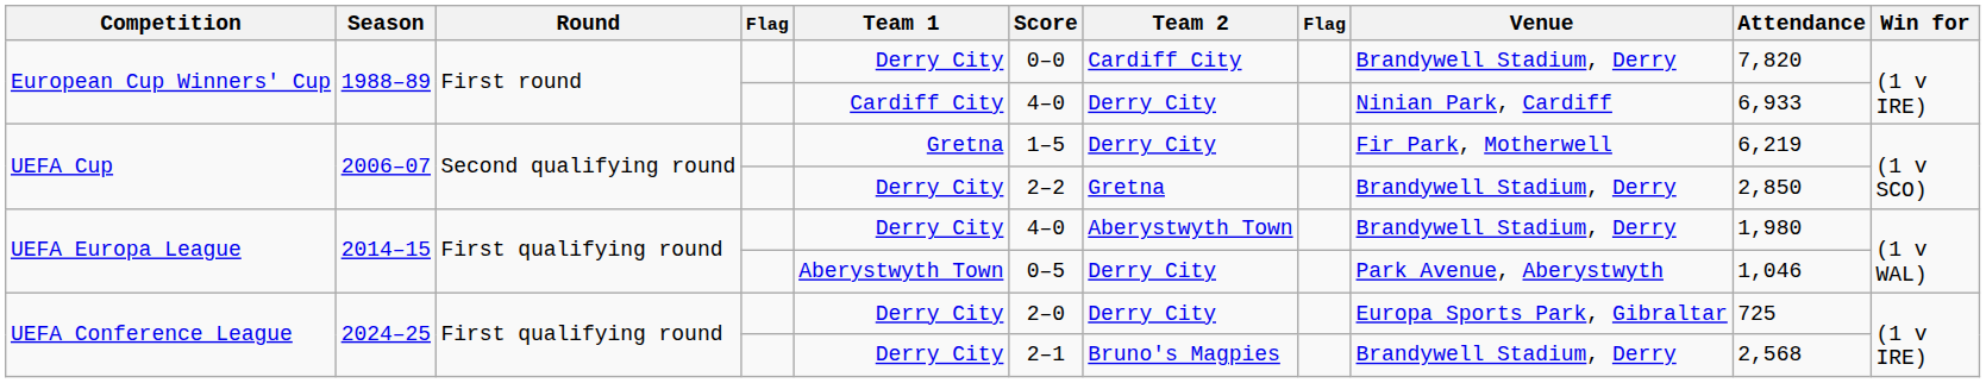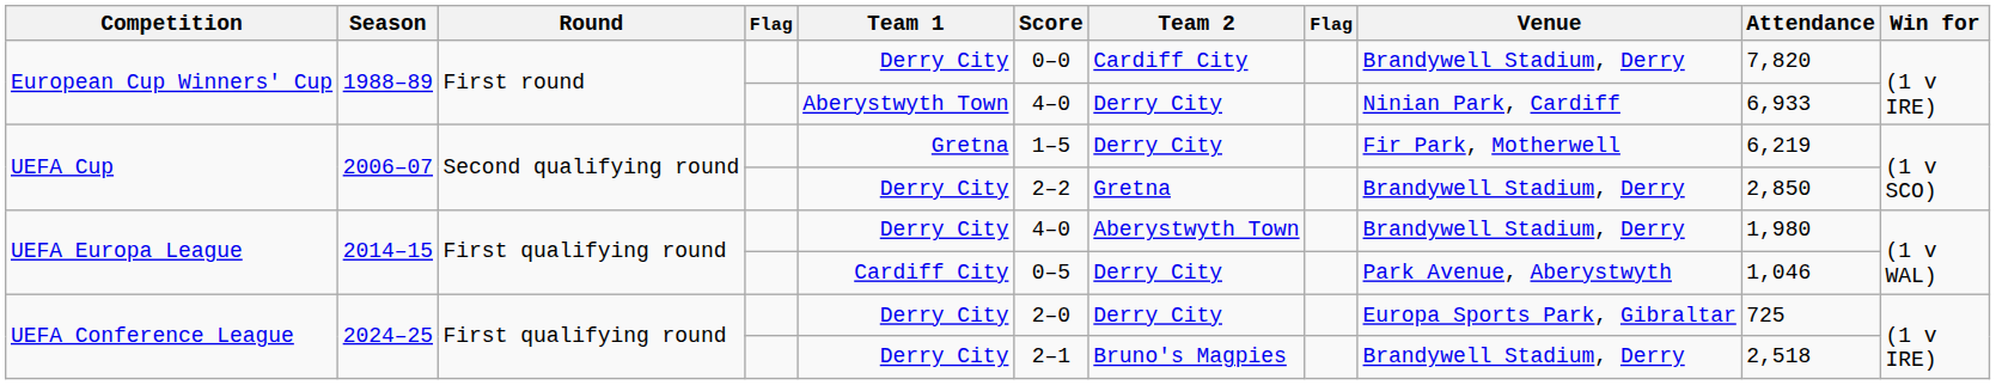row 3 | Team 1: Cardiff City -> Aberystwyth Town
row 7 | Team 1: Aberystwyth Town -> Cardiff City
row 9 | Attendance: 2,568 -> 2,518
